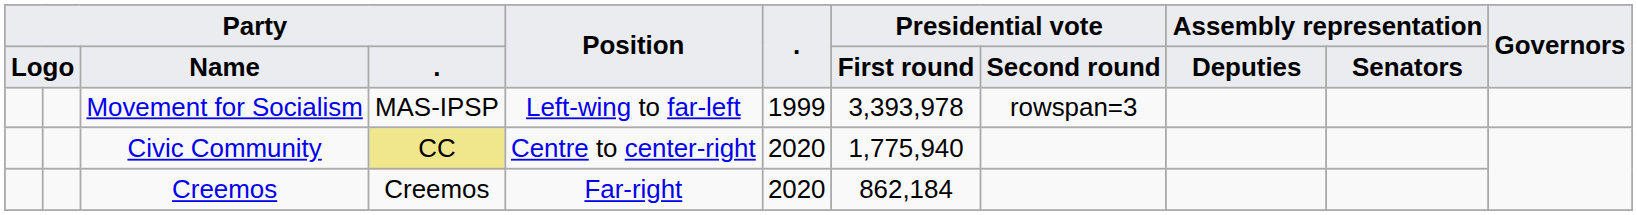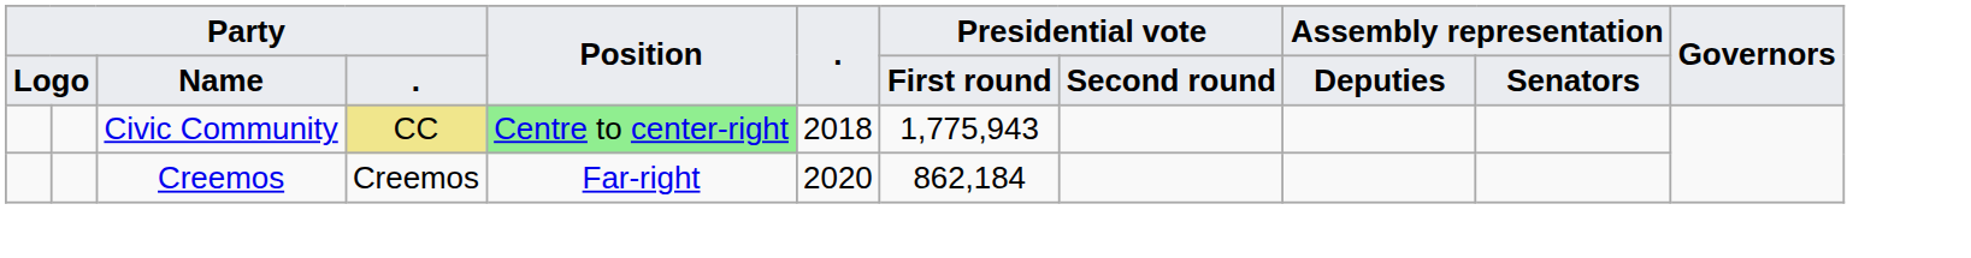- row: Movement for Socialism | MAS-IPSP | Left-wing to far-left | 1999 | 3,393,978 | rowspan=3
Civic Community | Position: no background -> lightgreen background
Civic Community | .: 2020 -> 2018
Civic Community | Presidential vote / First round: 1,775,940 -> 1,775,943
